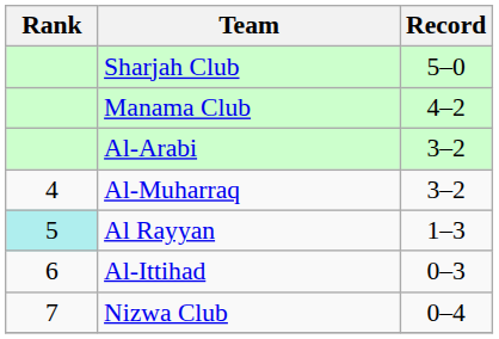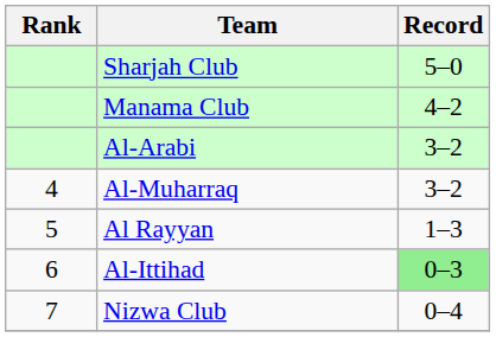Al Rayyan | Rank: paleturquoise background -> no background
Al-Ittihad | Record: no background -> lightgreen background
